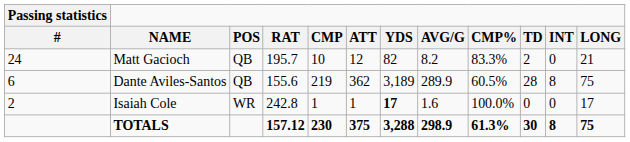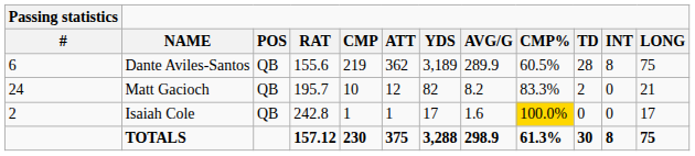rows swapped: Dante Aviles-Santos <-> Matt Gacioch
Isaiah Cole | POS: WR -> QB
Isaiah Cole | YDS: bold -> normal
Isaiah Cole | CMP%: no background -> gold background
